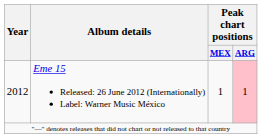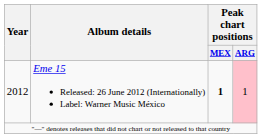2012 | Peak chart positions / MEX: normal -> bold
